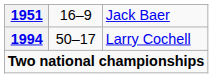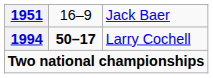1994 | column 2: normal -> bold
